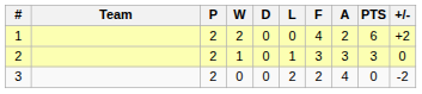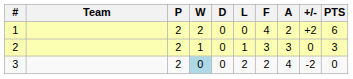columns swapped: PTS <-> +/-
row 4 | W: no background -> lightblue background
